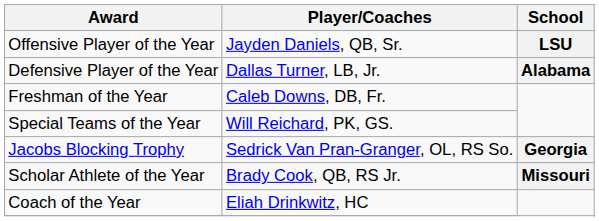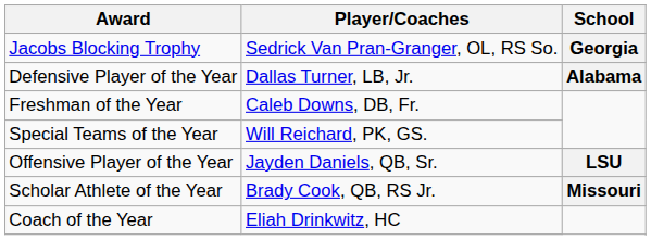rows swapped: Offensive Player of the Year <-> Jacobs Blocking Trophy
